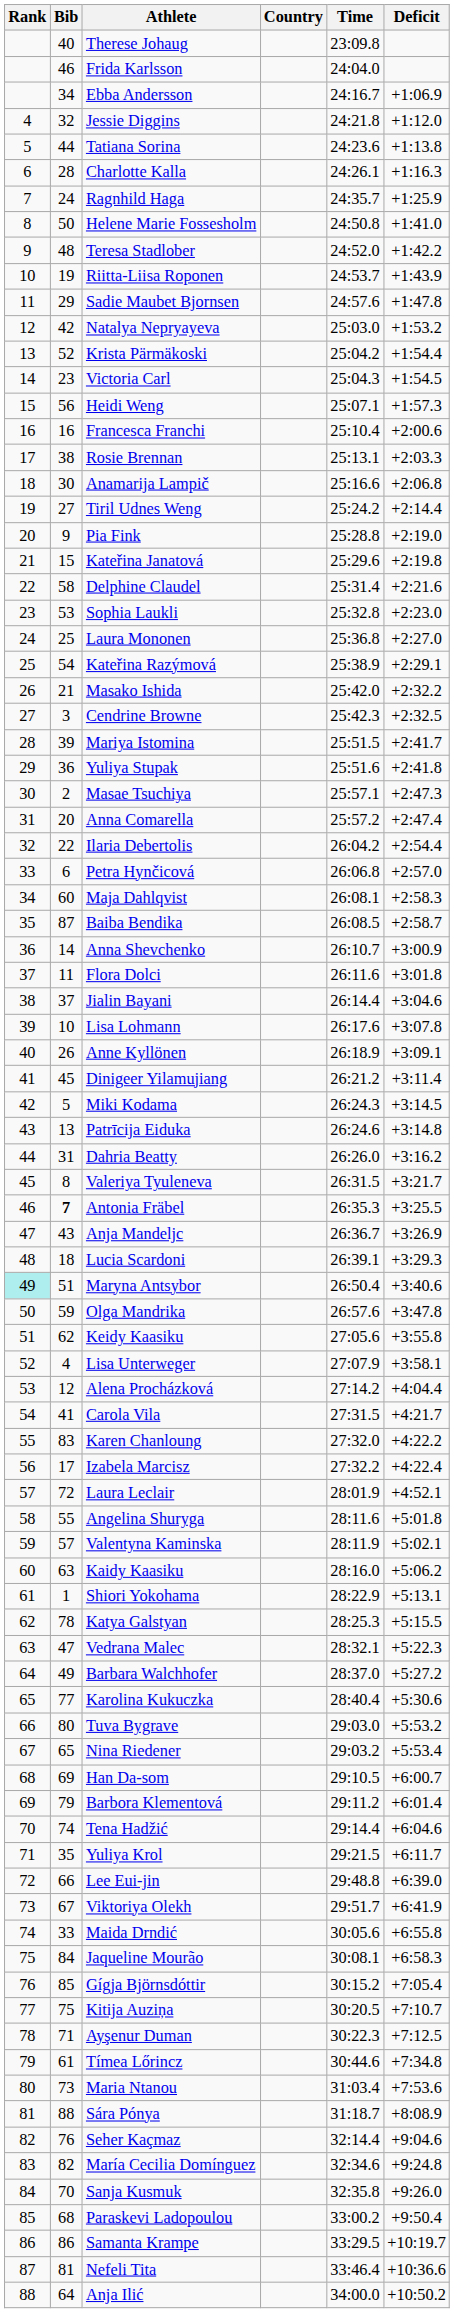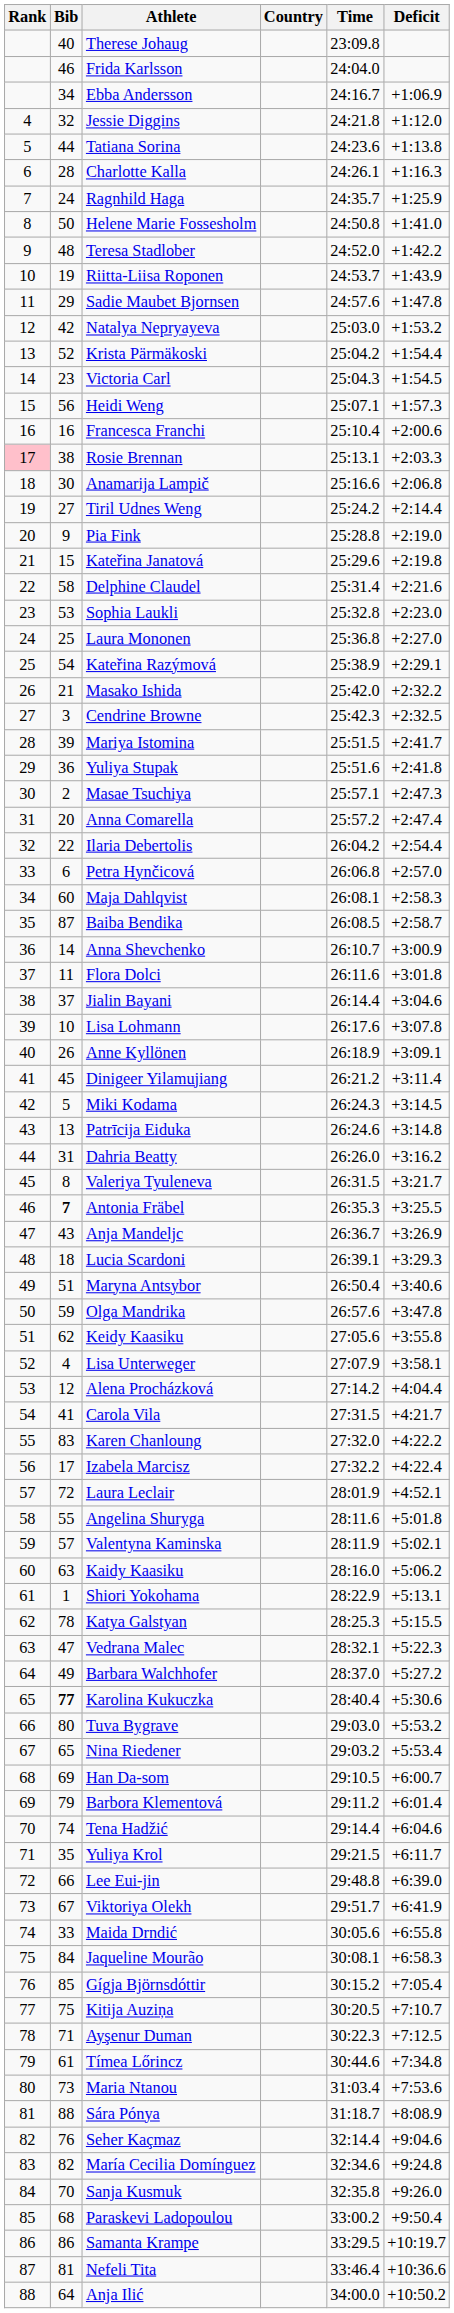Rosie Brennan | Rank: no background -> pink background
Maryna Antsybor | Rank: paleturquoise background -> no background
Karolina Kukuczka | Bib: normal -> bold
